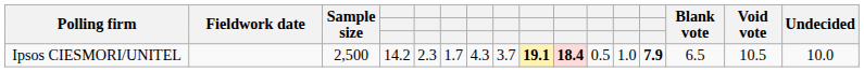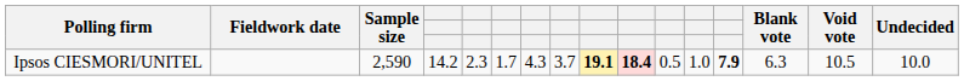Ipsos CIESMORI/UNITEL | Sample size: 2,500 -> 2,590
Ipsos CIESMORI/UNITEL | Blank vote: 6.5 -> 6.3
